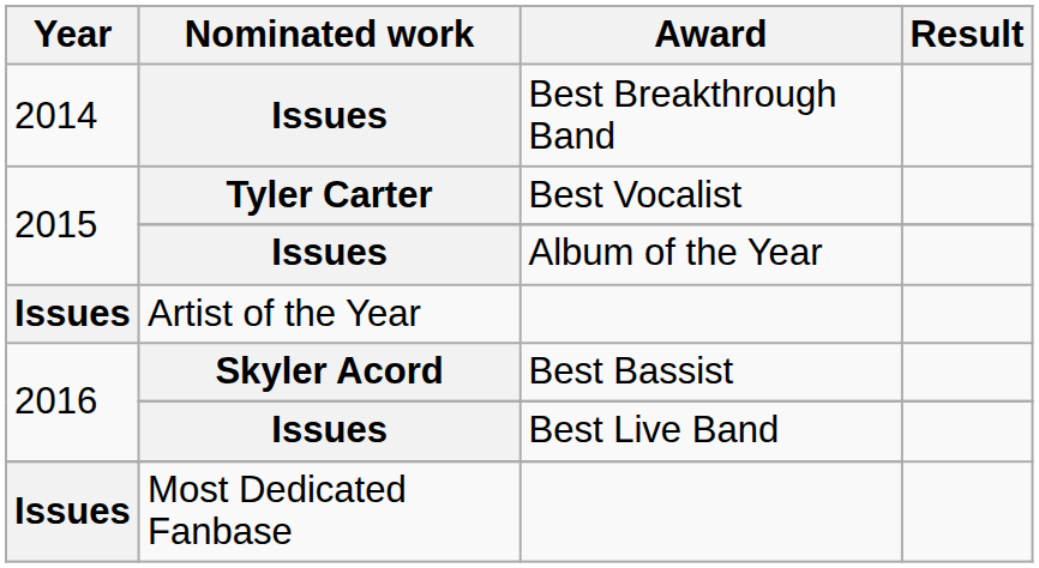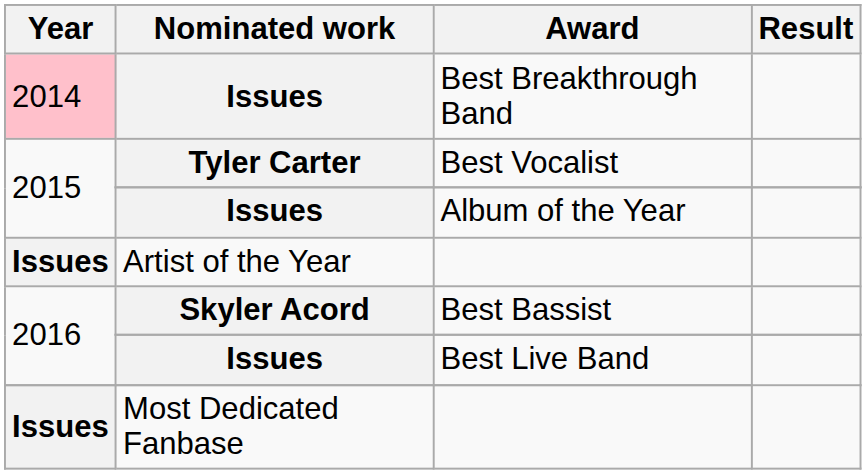Best Breakthrough Band | Year: no background -> pink background
